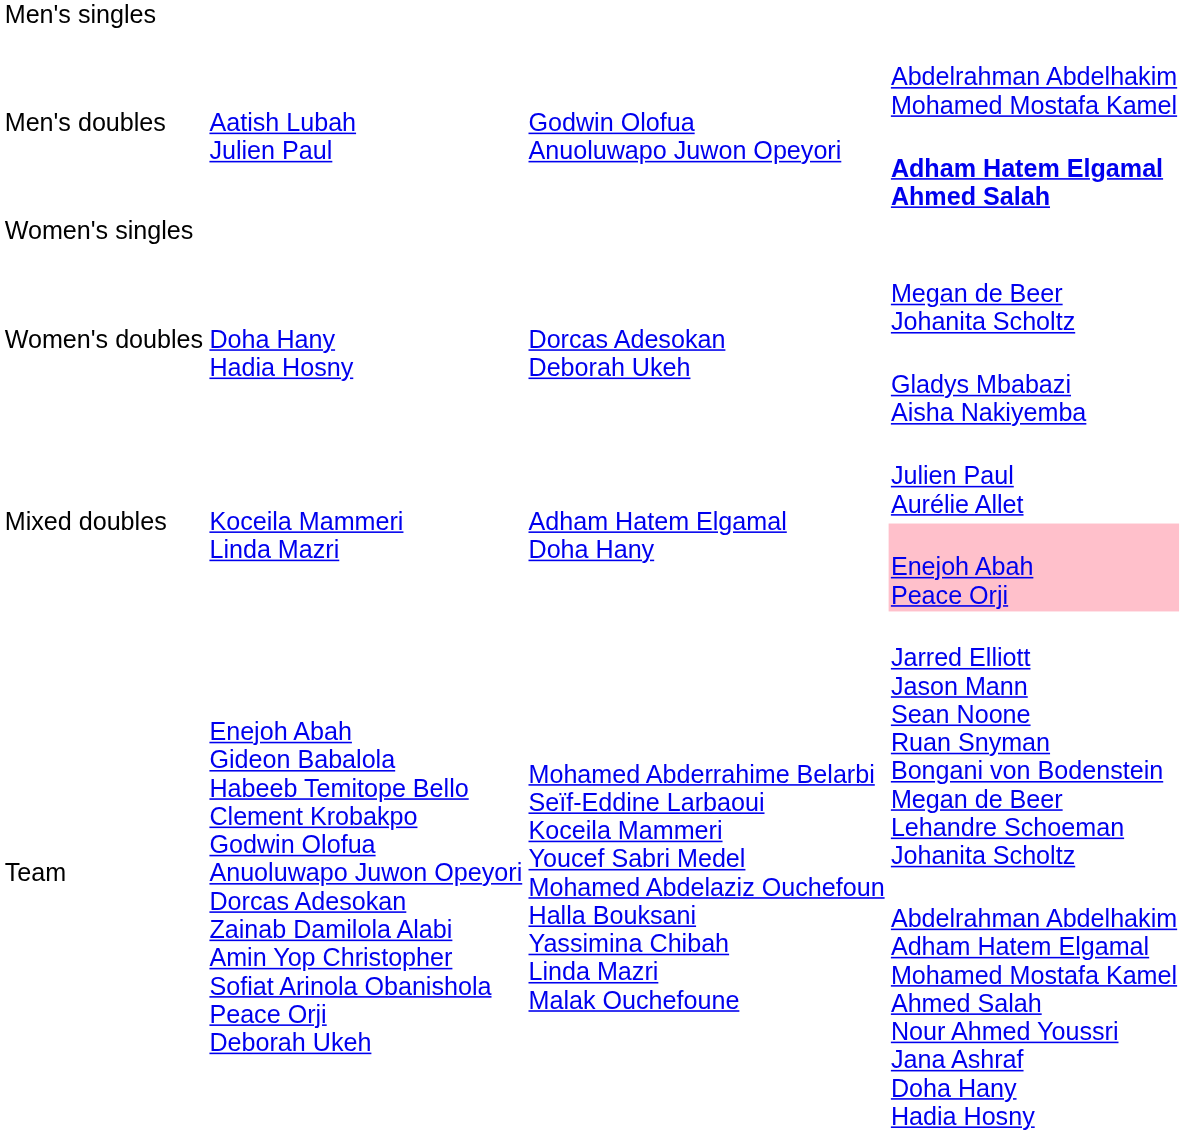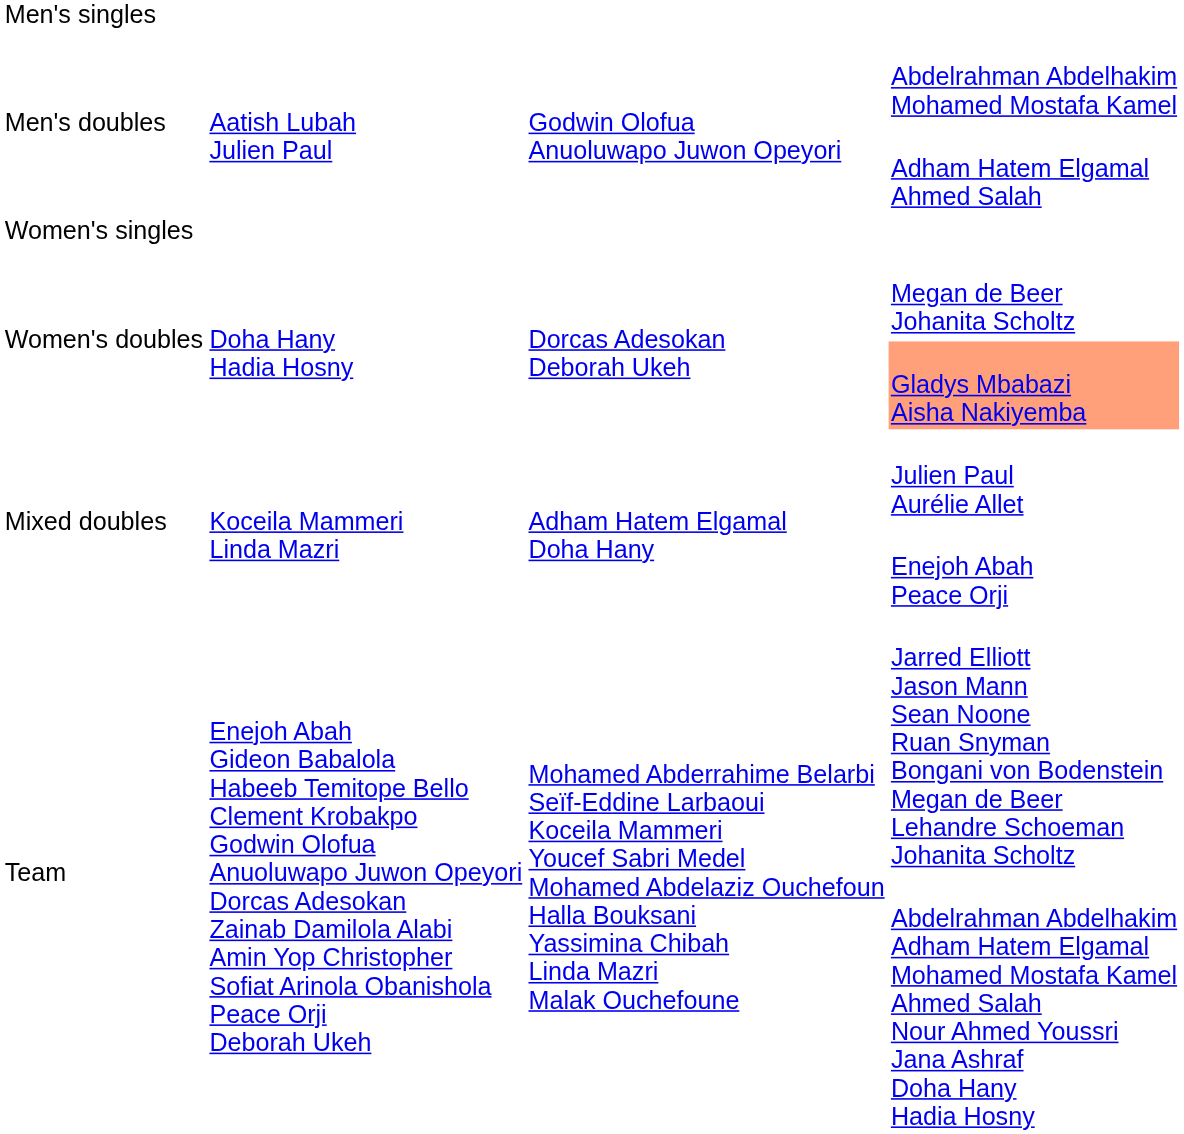Adham Hatem Elgamal Ahmed Salah | column 4: bold -> normal
Gladys Mbabazi Aisha Nakiyemba | column 4: no background -> lightsalmon background
Enejoh Abah Peace Orji | column 4: pink background -> no background
